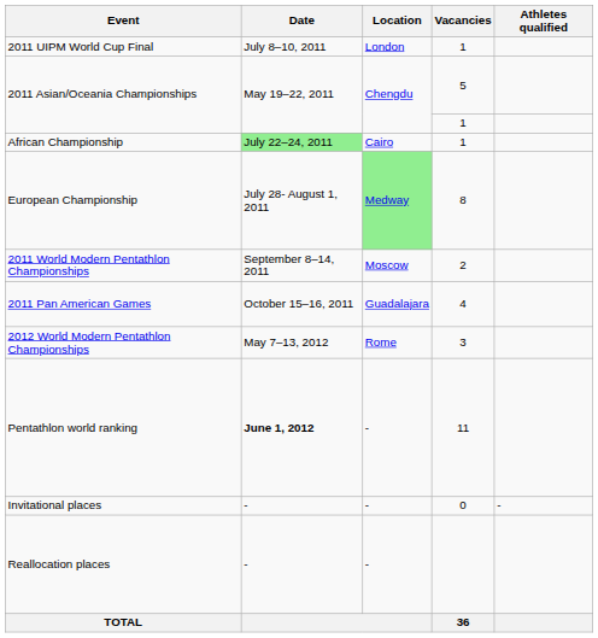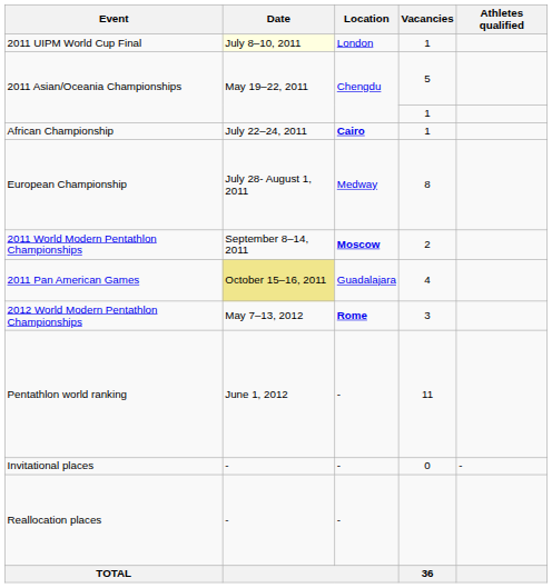2011 UIPM World Cup Final | Date: no background -> lightyellow background
African Championship | Date: lightgreen background -> no background
African Championship | Location: normal -> bold
European Championship | Location: lightgreen background -> no background
2011 World Modern Pentathlon Championships | Location: normal -> bold
2011 Pan American Games | Date: no background -> khaki background
2012 World Modern Pentathlon Championships | Location: normal -> bold
Pentathlon world ranking | Date: bold -> normal
